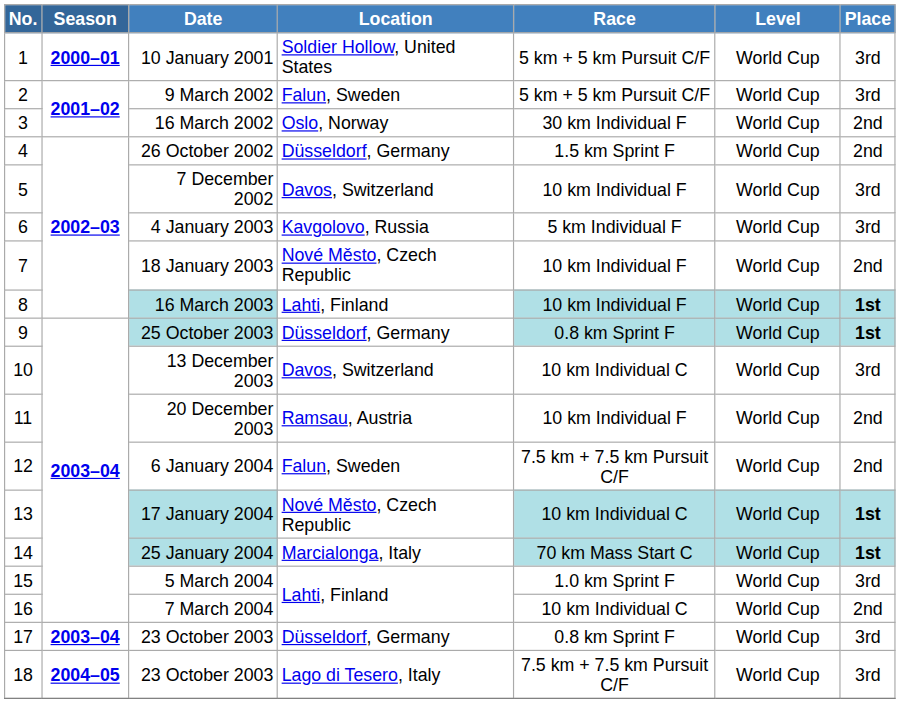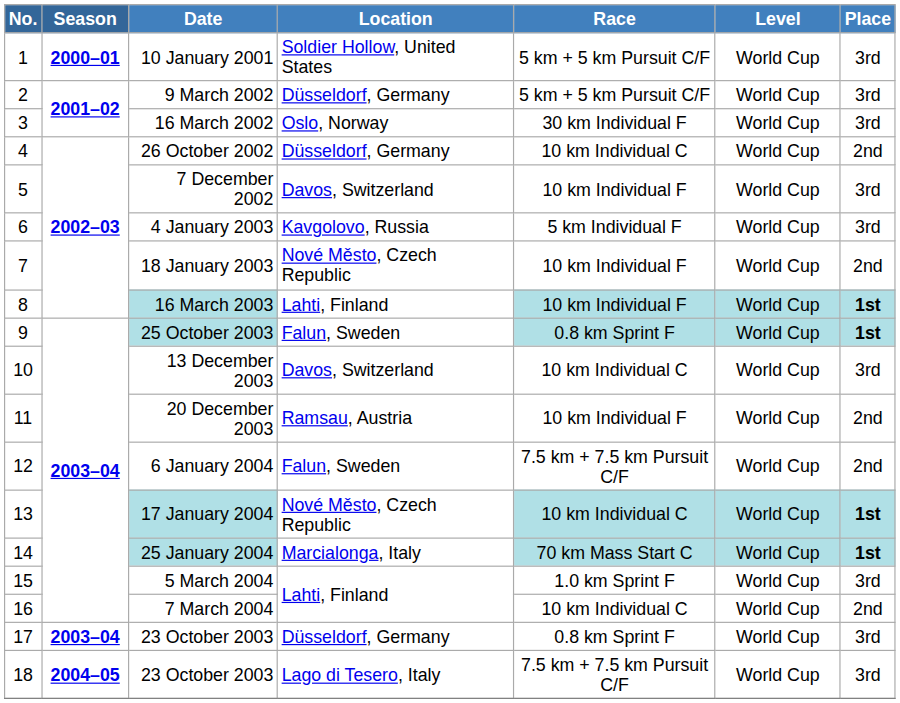9 March 2002 | Location: Falun, Sweden -> Düsseldorf, Germany
16 March 2002 | Place: 2nd -> 3rd
26 October 2002 | Race: 1.5 km Sprint F -> 10 km Individual C
25 October 2003 | Location: Düsseldorf, Germany -> Falun, Sweden
